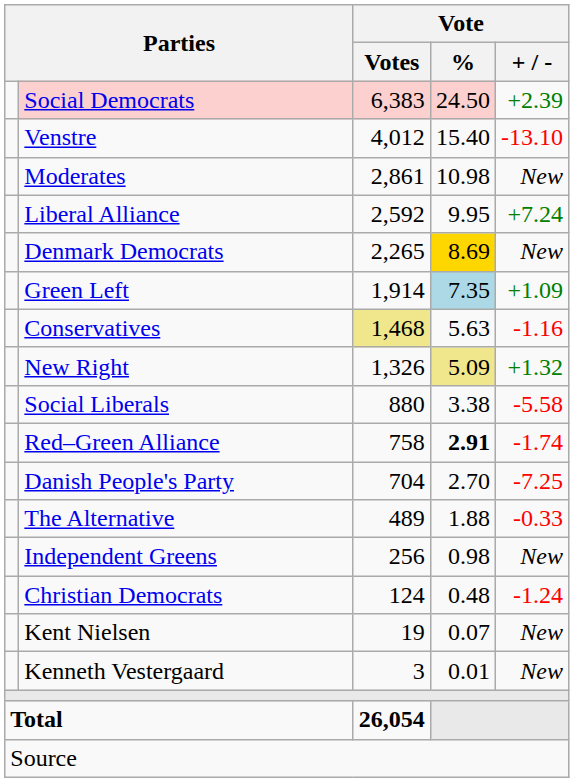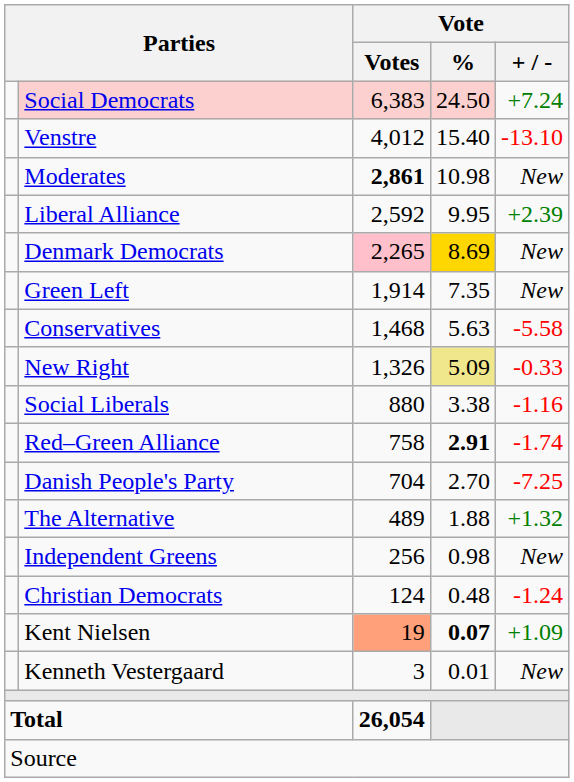Social Democrats | Vote / + / -: +2.39 -> +7.24
Moderates | Vote / Votes: normal -> bold
Liberal Alliance | Vote / + / -: +7.24 -> +2.39
Denmark Democrats | Vote / Votes: no background -> pink background
Green Left | Vote / %: lightblue background -> no background
Green Left | Vote / + / -: +1.09 -> New
Conservatives | Vote / Votes: khaki background -> no background
Conservatives | Vote / + / -: -1.16 -> -5.58
New Right | Vote / + / -: +1.32 -> -0.33
Social Liberals | Vote / + / -: -5.58 -> -1.16
The Alternative | Vote / + / -: -0.33 -> +1.32
Kent Nielsen | Vote / Votes: no background -> lightsalmon background
Kent Nielsen | Vote / %: normal -> bold
Kent Nielsen | Vote / + / -: New -> +1.09
